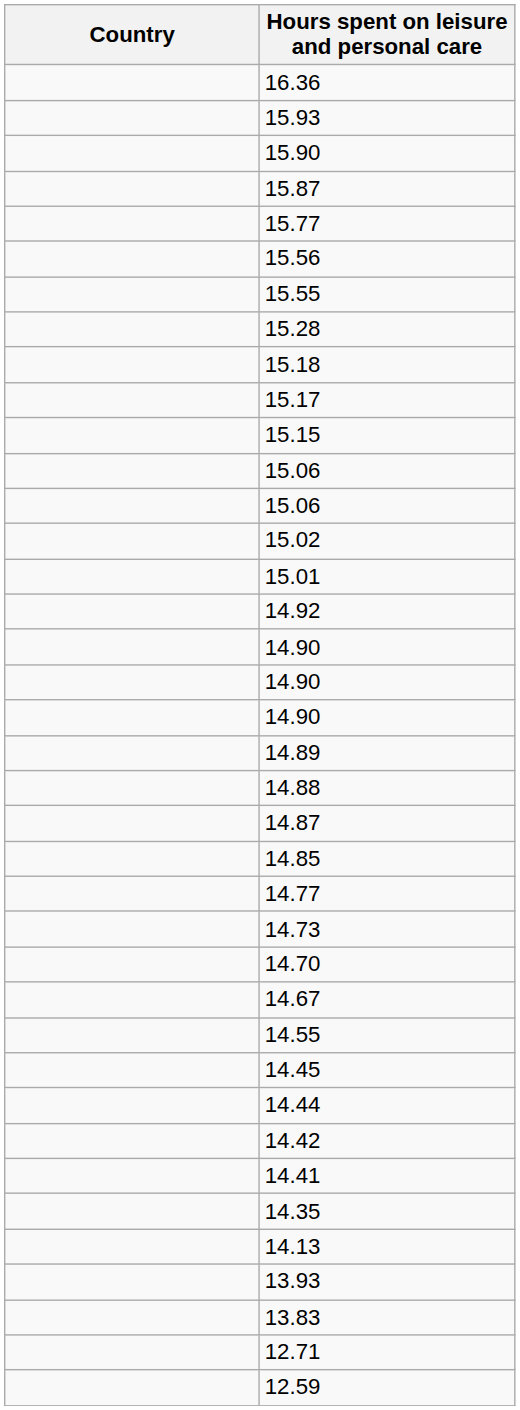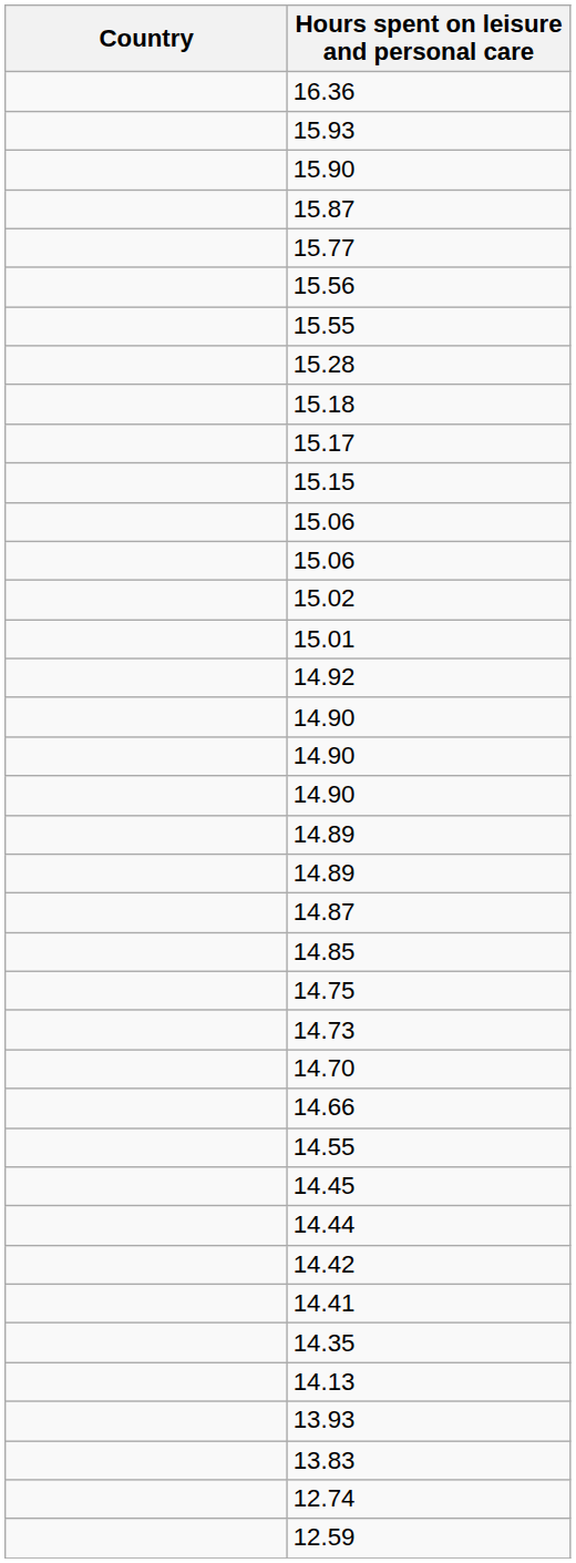row 22 | Hours spent on leisure and personal care: 14.88 -> 14.89
row 25 | Hours spent on leisure and personal care: 14.77 -> 14.75
row 28 | Hours spent on leisure and personal care: 14.67 -> 14.66
row 38 | Hours spent on leisure and personal care: 12.71 -> 12.74
